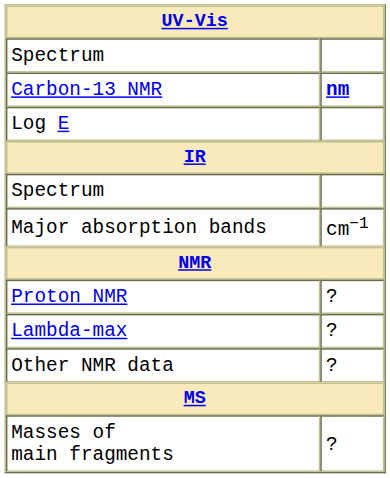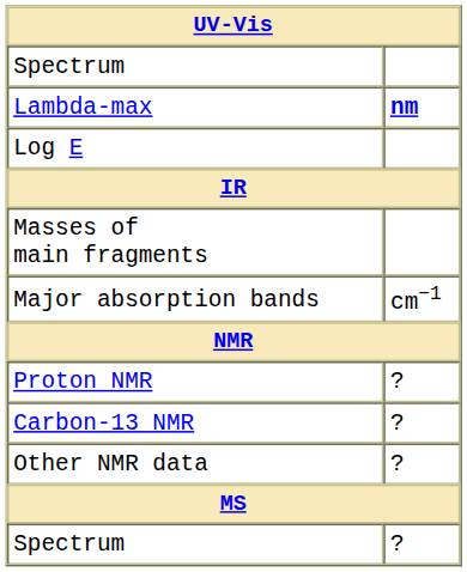row 3 | column 1: Carbon-13 NMR -> Lambda-max
row 6 | column 1: Spectrum -> Masses of main fragments
row 10 | column 1: Lambda-max -> Carbon-13 NMR
row 13 | column 1: Masses of main fragments -> Spectrum
